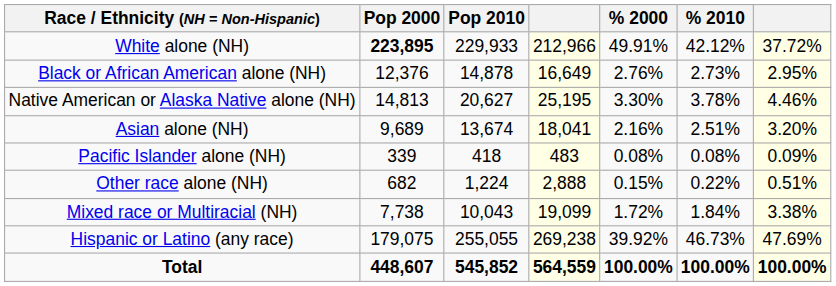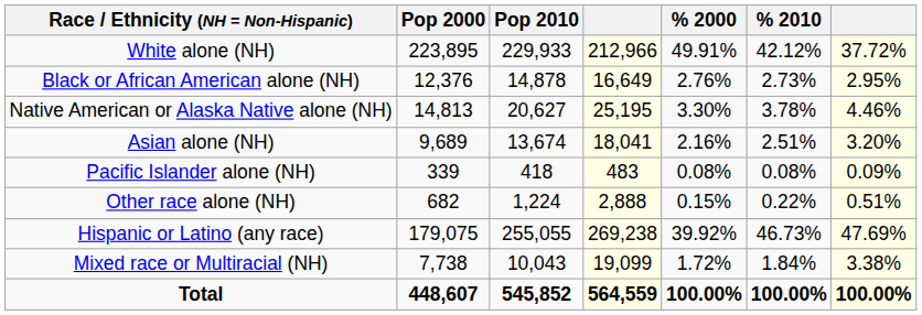White alone (NH) | Pop 2000: bold -> normal
rows swapped: Mixed race or Multiracial (NH) <-> Hispanic or Latino (any race)
